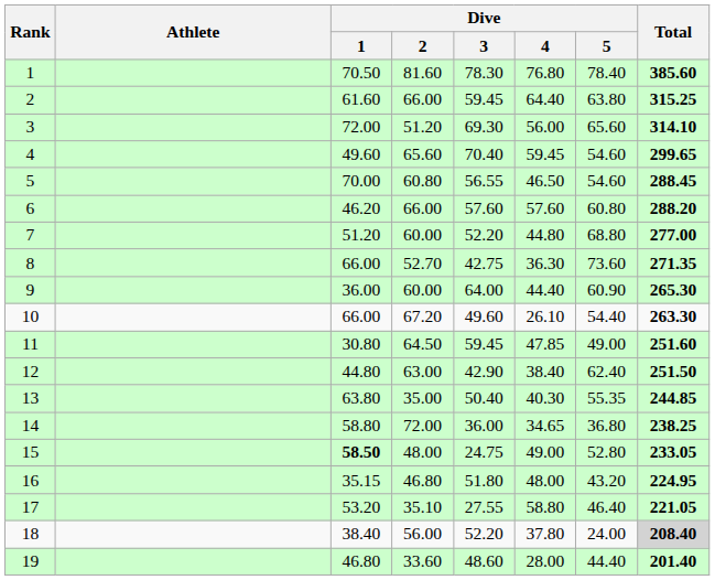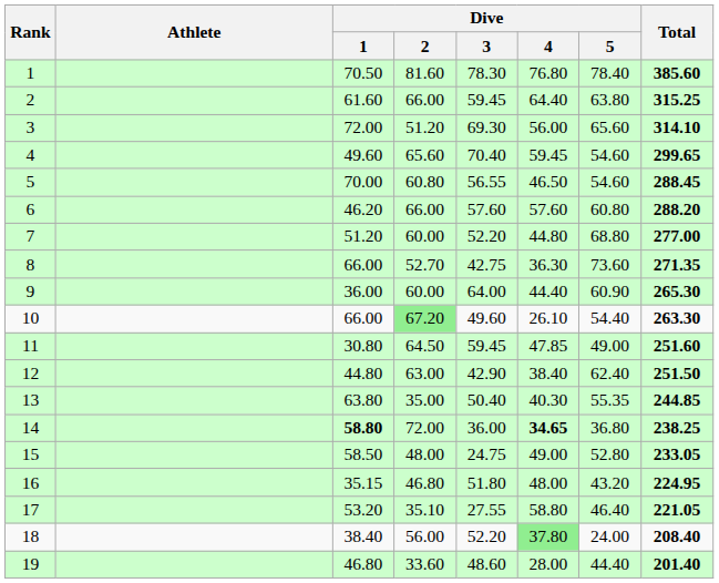10 | Dive / 2: no background -> lightgreen background
14 | Dive / 1: normal -> bold
14 | Dive / 4: normal -> bold
15 | Dive / 1: bold -> normal
18 | Dive / 4: no background -> lightgreen background
18 | Total: lightgrey background -> no background
